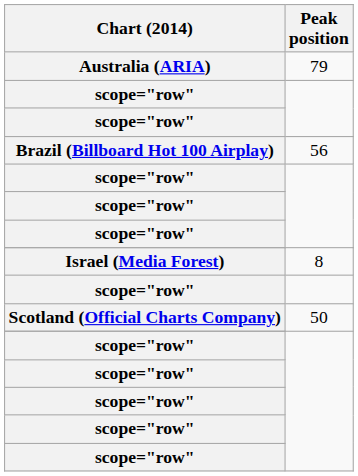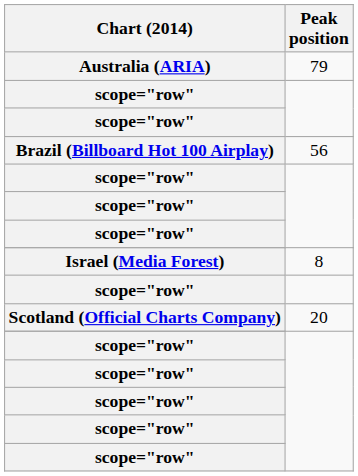Scotland (Official Charts Company) | Peak position: 50 -> 20
